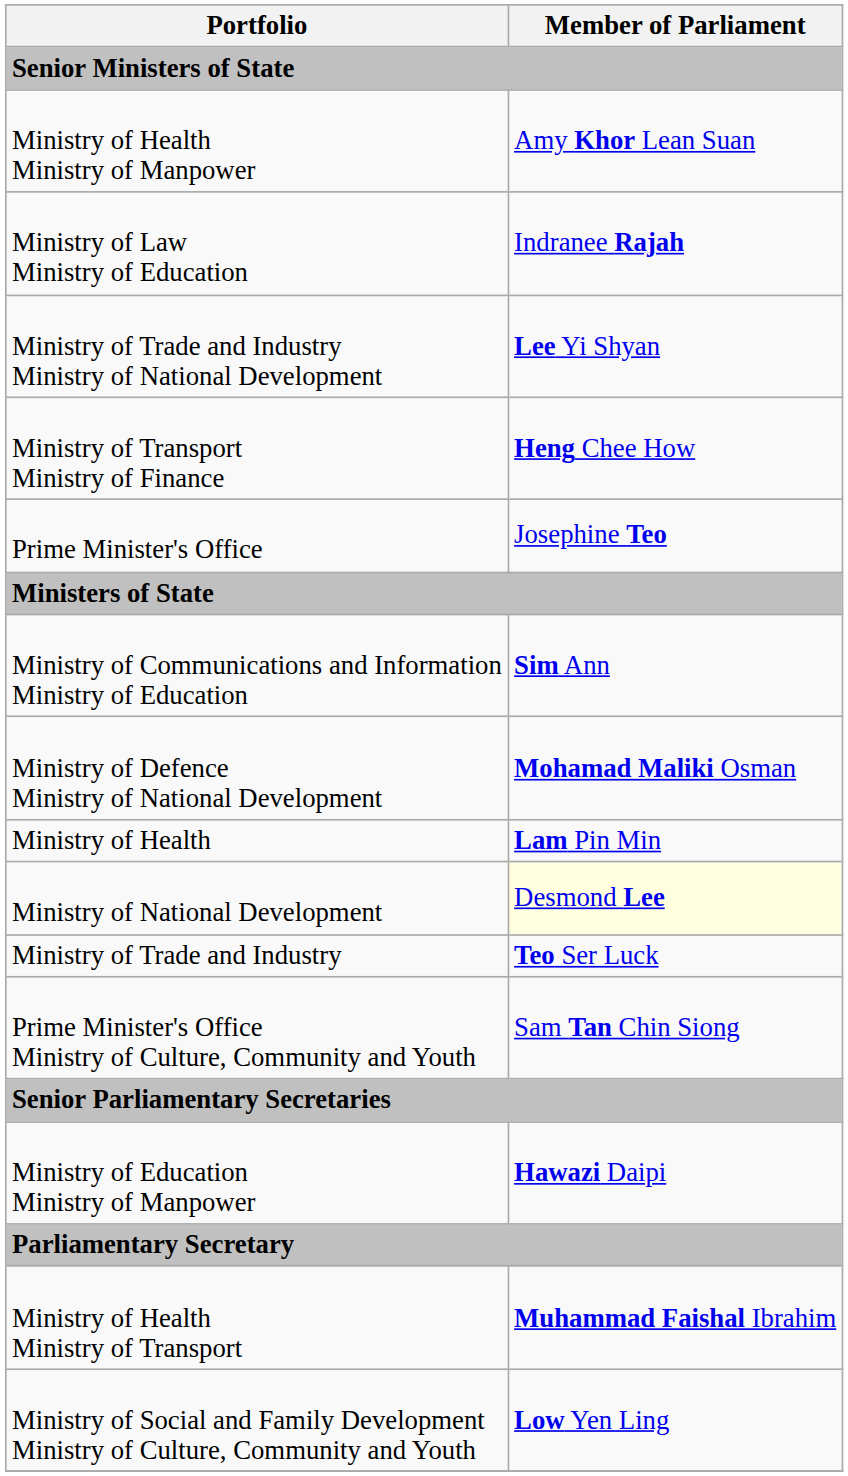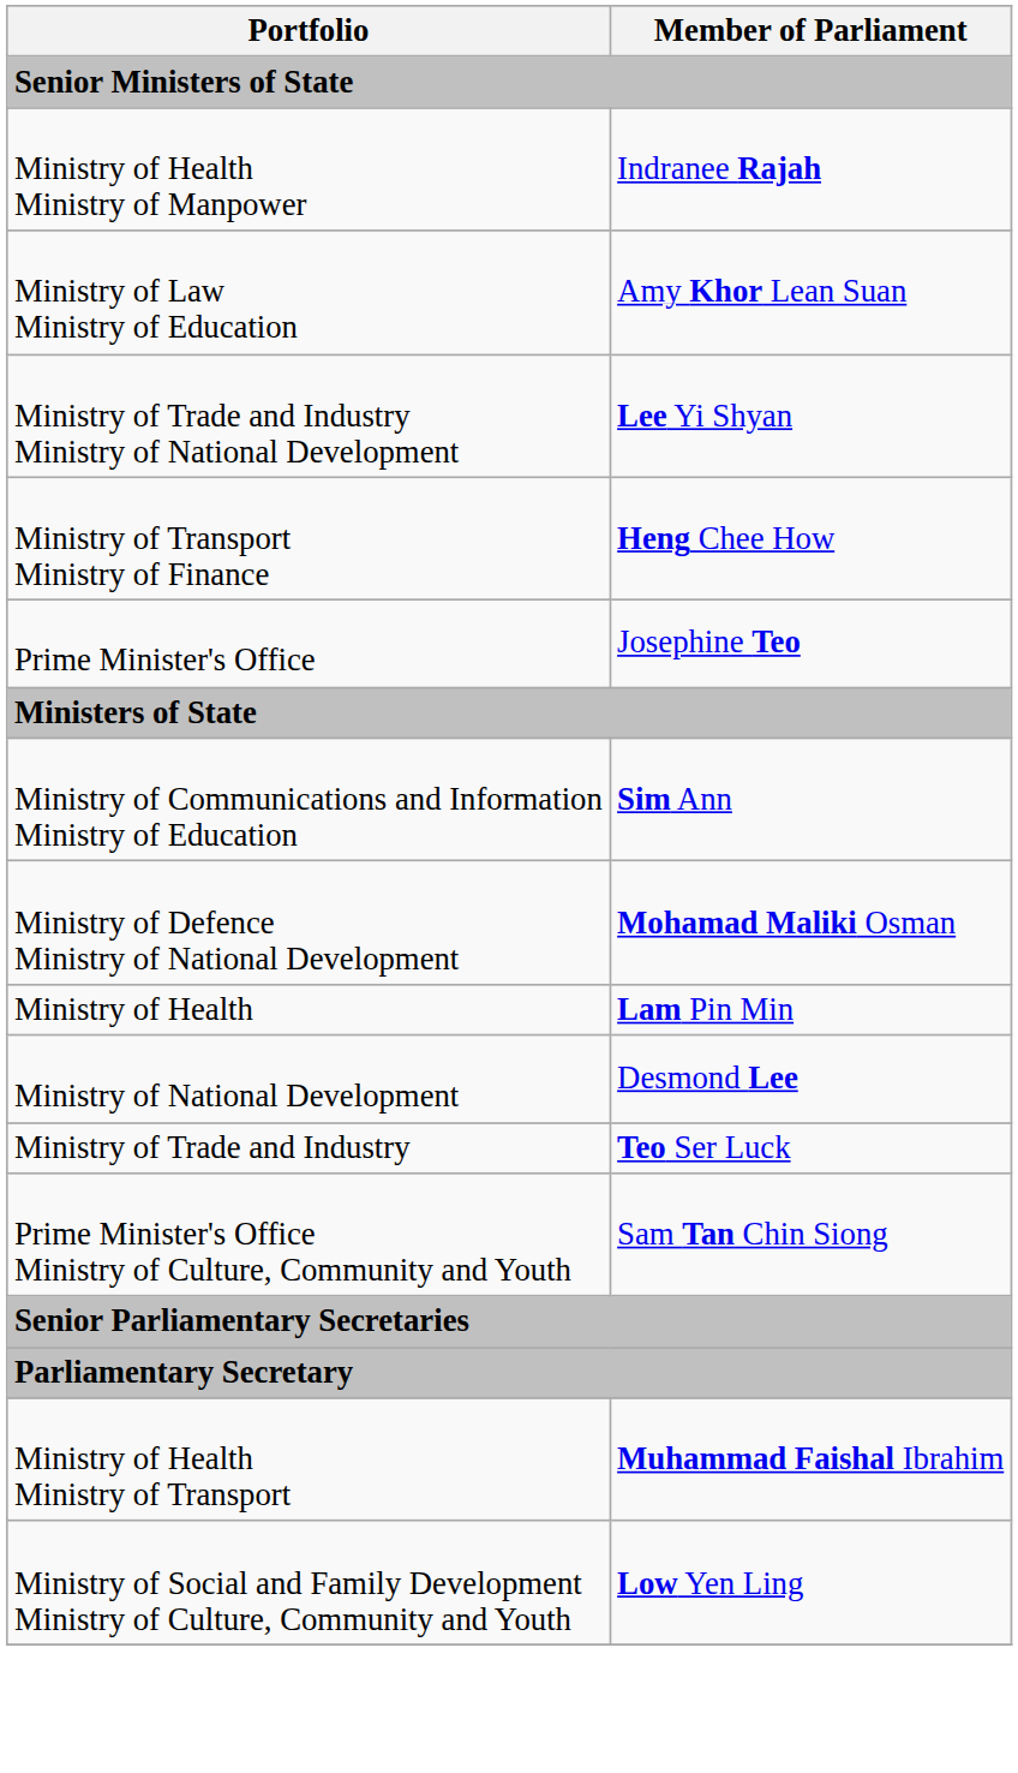Ministry of Health Ministry of Manpower | Member of Parliament: Amy Khor Lean Suan -> Indranee Rajah
Ministry of Law Ministry of Education | Member of Parliament: Indranee Rajah -> Amy Khor Lean Suan
Ministry of National Development | Member of Parliament: lightyellow background -> no background
- row: Ministry of Education Ministry of Manpower | Hawazi Daipi
